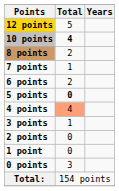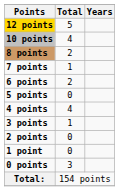10 points | Total: bold -> normal
5 points | Total: bold -> normal
4 points | Total: lightsalmon background -> no background
